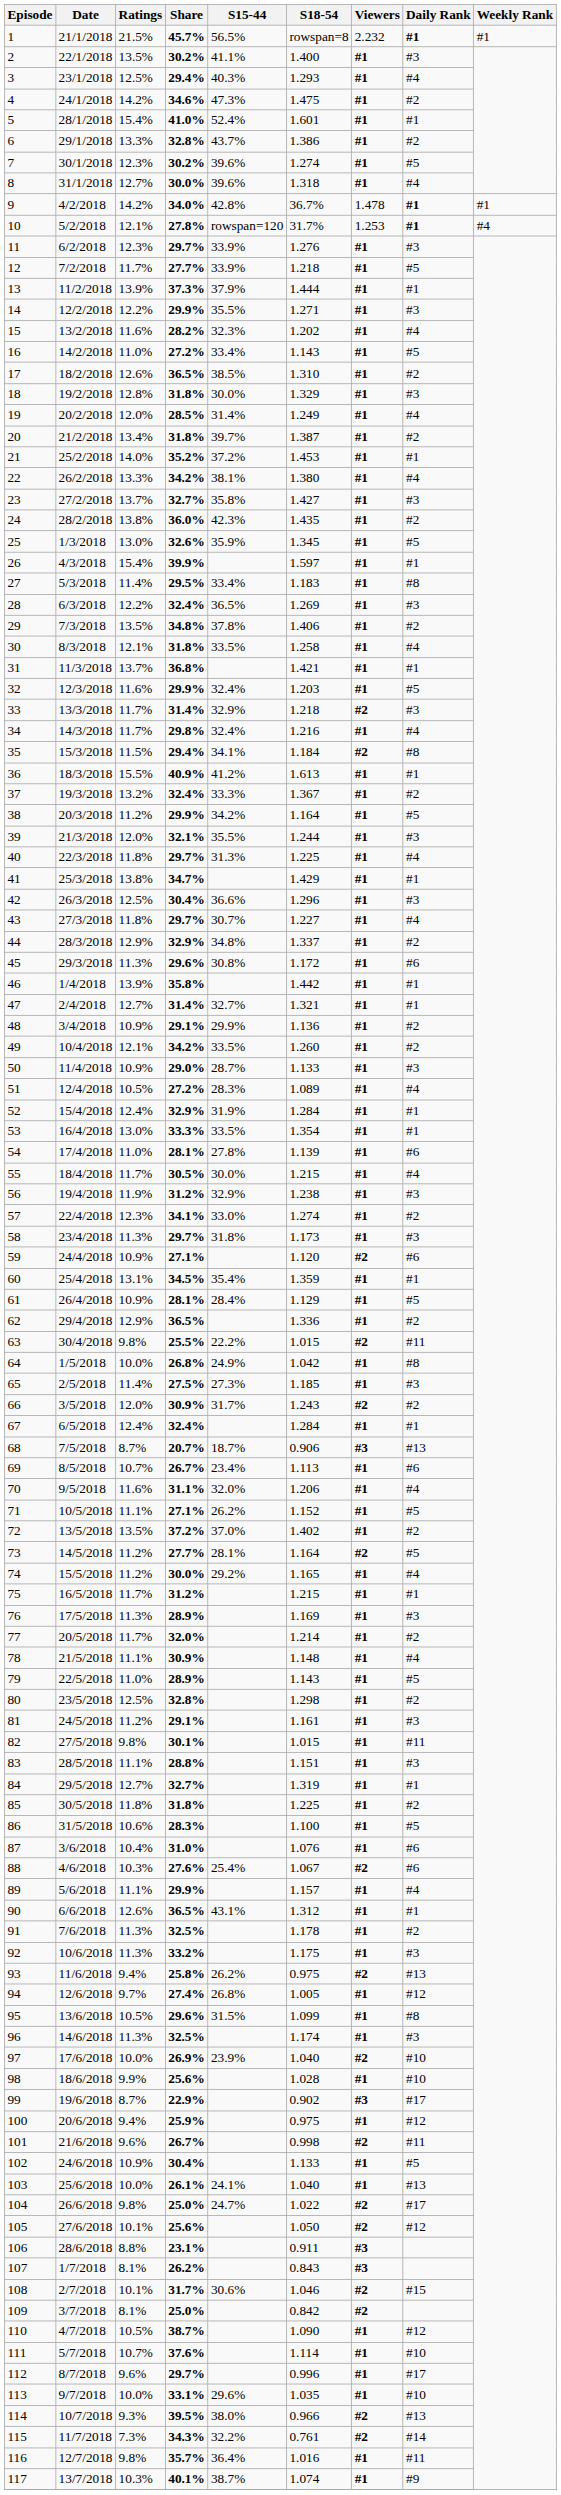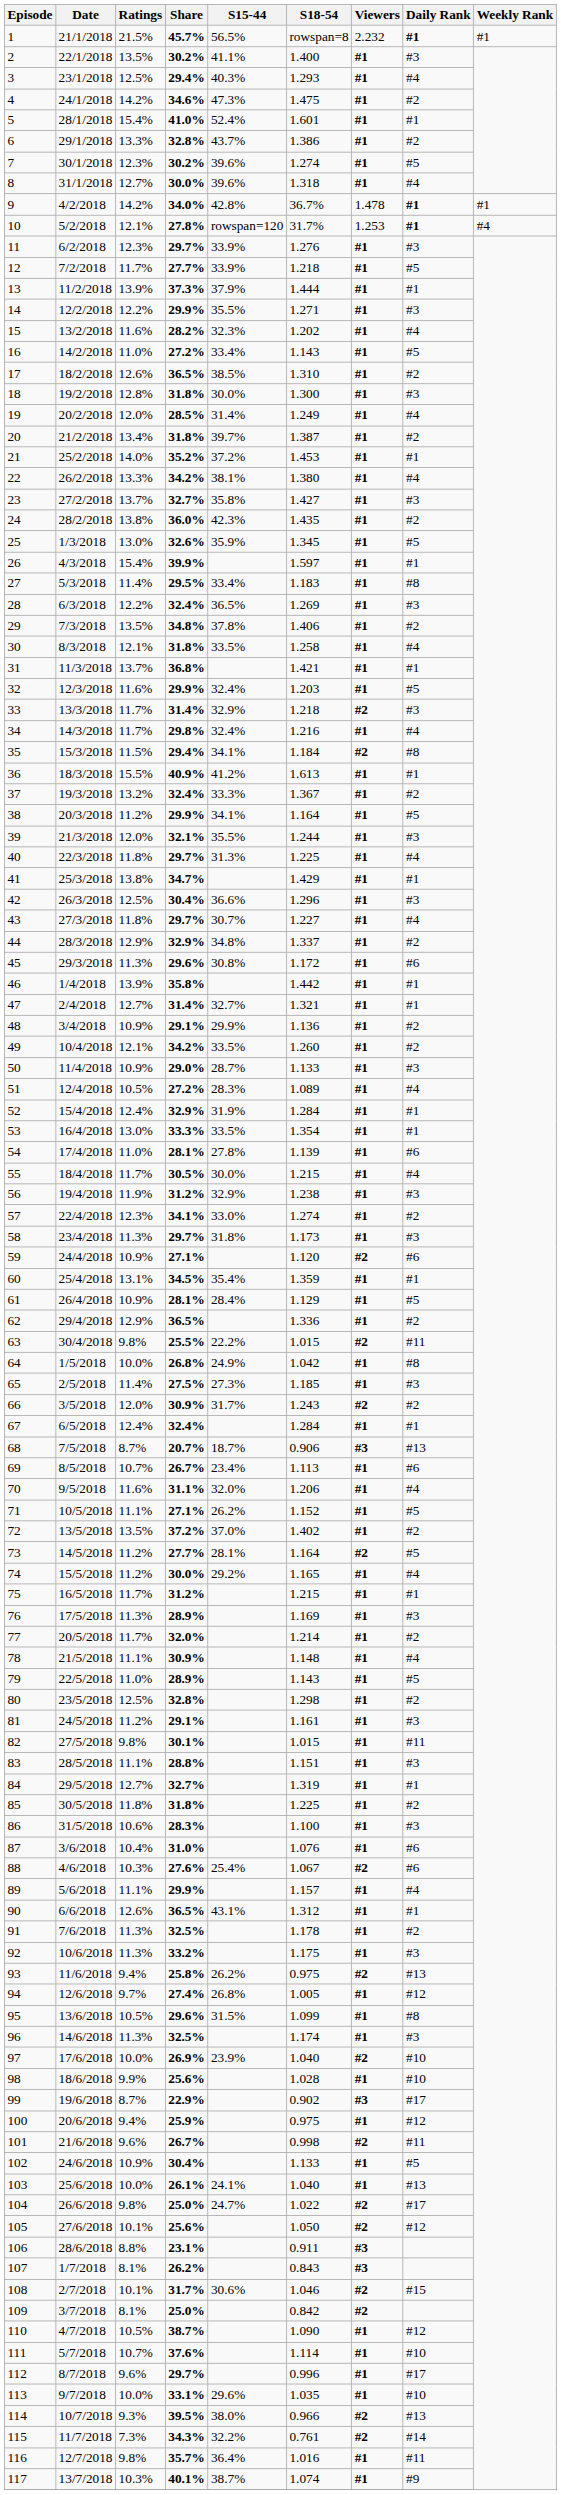18 | S18-54: 1.329 -> 1.300
38 | S15-44: 34.2% -> 34.1%
86 | Daily Rank: #5 -> #3
